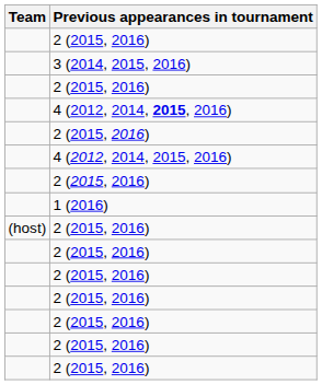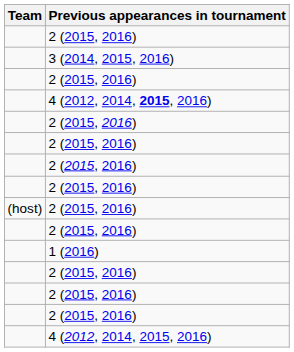row 7 | Previous appearances in tournament: 4 (2012, 2014, 2015, 2016) -> 2 (2015, 2016)
row 9 | Previous appearances in tournament: 1 (2016) -> 2 (2015, 2016)
row 12 | Previous appearances in tournament: 2 (2015, 2016) -> 1 (2016)
row 16 | Previous appearances in tournament: 2 (2015, 2016) -> 4 (2012, 2014, 2015, 2016)
